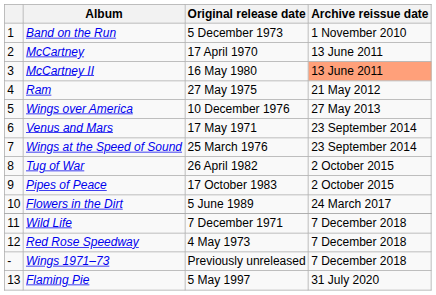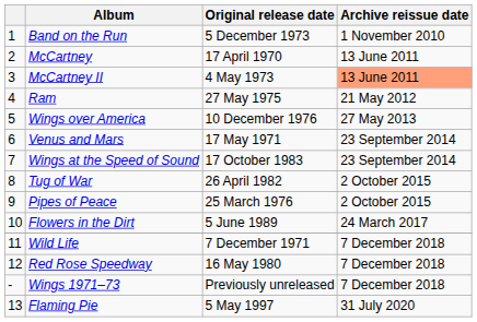McCartney II | Original release date: 16 May 1980 -> 4 May 1973
Wings at the Speed of Sound | Original release date: 25 March 1976 -> 17 October 1983
Pipes of Peace | Original release date: 17 October 1983 -> 25 March 1976
Red Rose Speedway | Original release date: 4 May 1973 -> 16 May 1980
